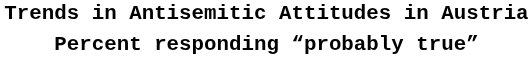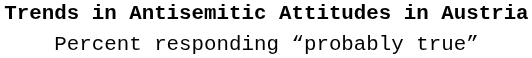row 2 | column 1: bold -> normal
